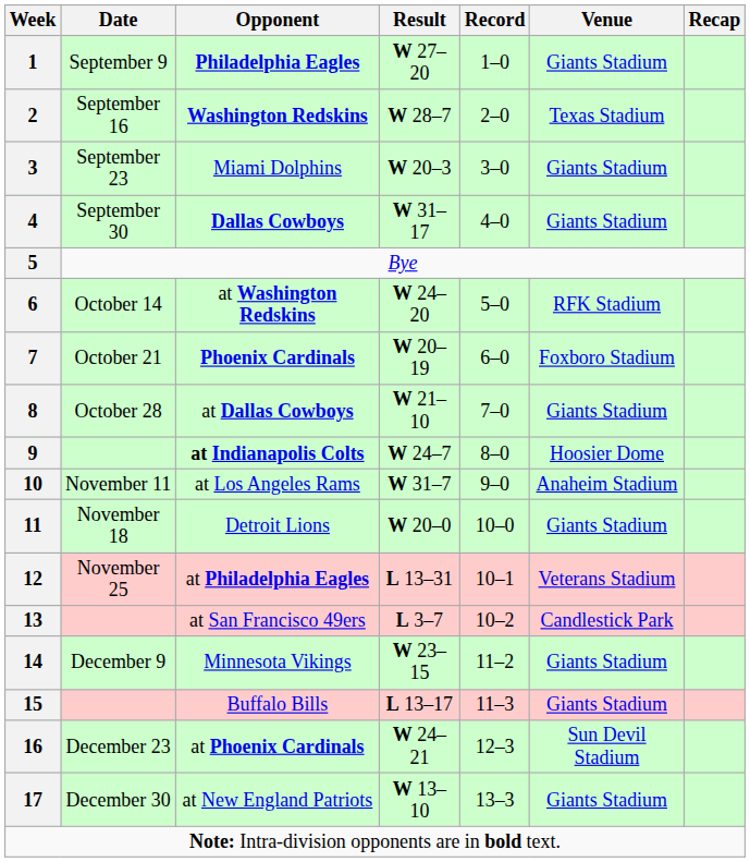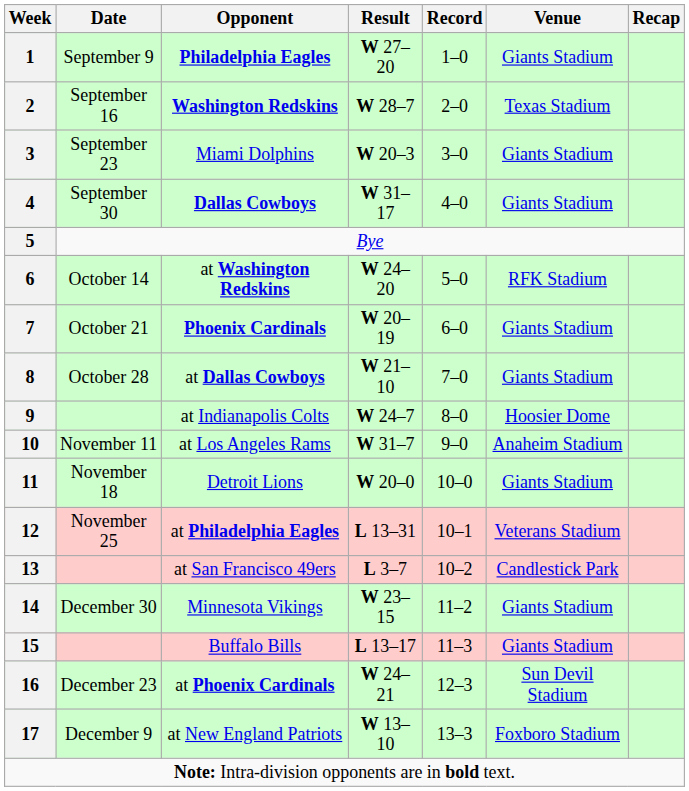7 | Venue: Foxboro Stadium -> Giants Stadium
9 | Opponent: bold -> normal
14 | Date: December 9 -> December 30
17 | Date: December 30 -> December 9
17 | Venue: Giants Stadium -> Foxboro Stadium
